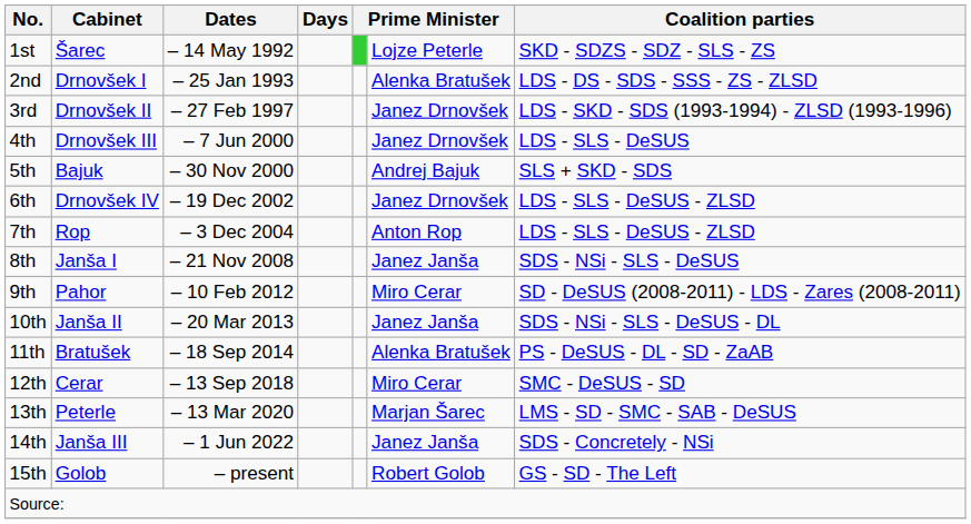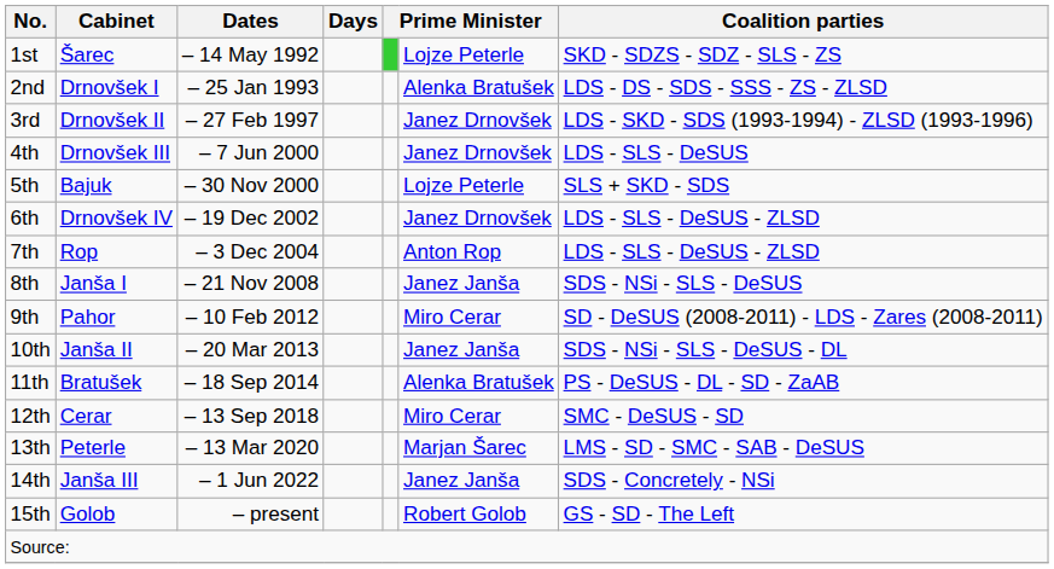5th | column 6: Andrej Bajuk -> Lojze Peterle
